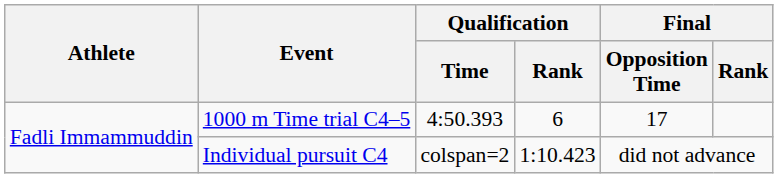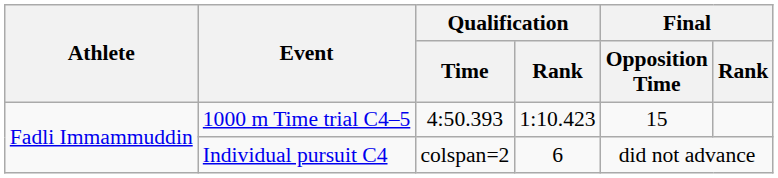1000 m Time trial C4–5 | Qualification / Rank: 6 -> 1:10.423
1000 m Time trial C4–5 | Final / Opposition Time: 17 -> 15
Individual pursuit C4 | Qualification / Rank: 1:10.423 -> 6
